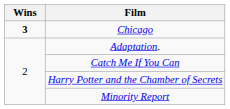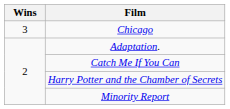Chicago | Wins: bold -> normal
